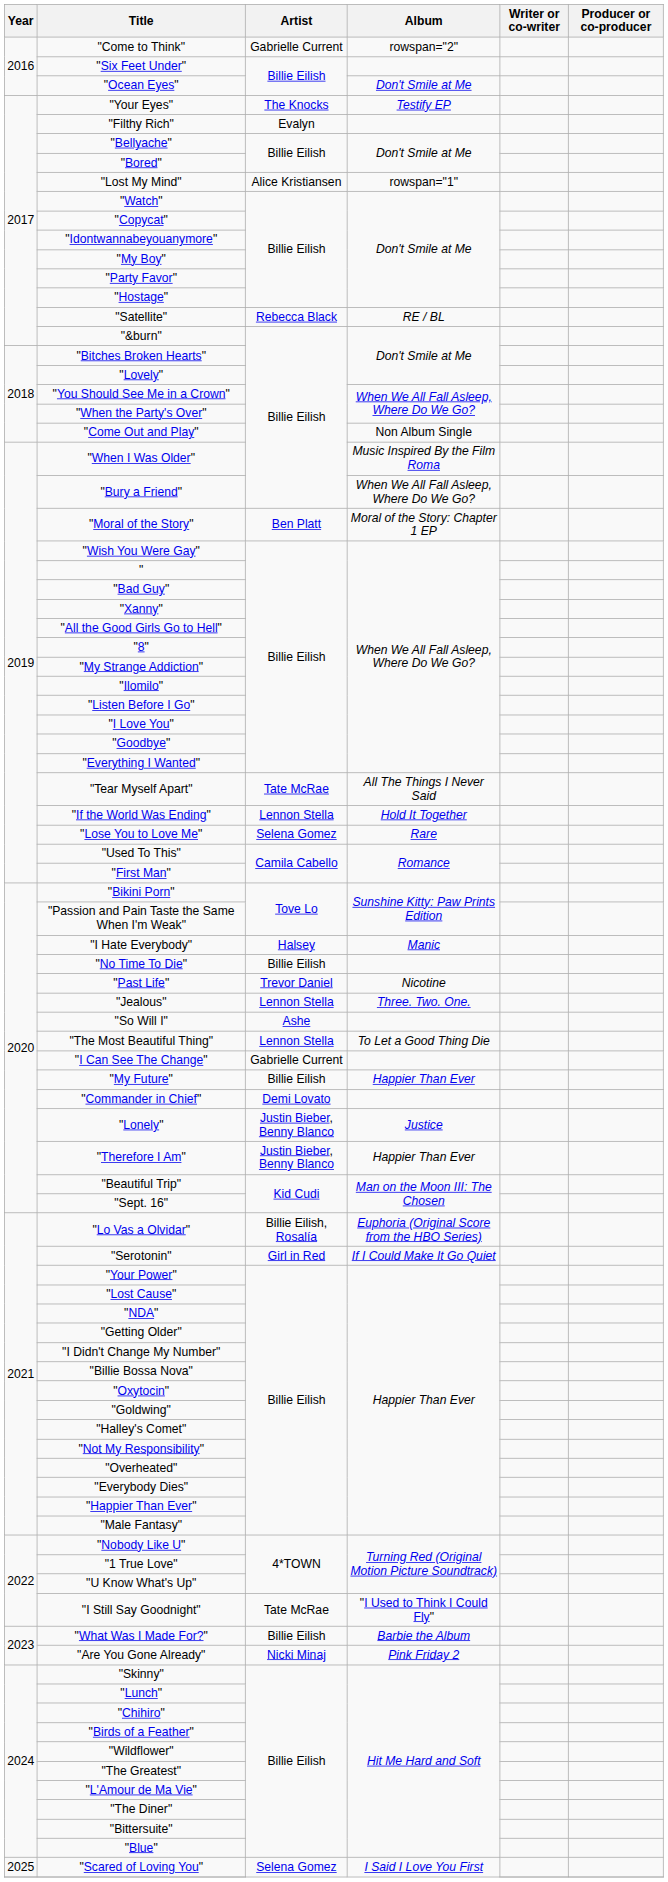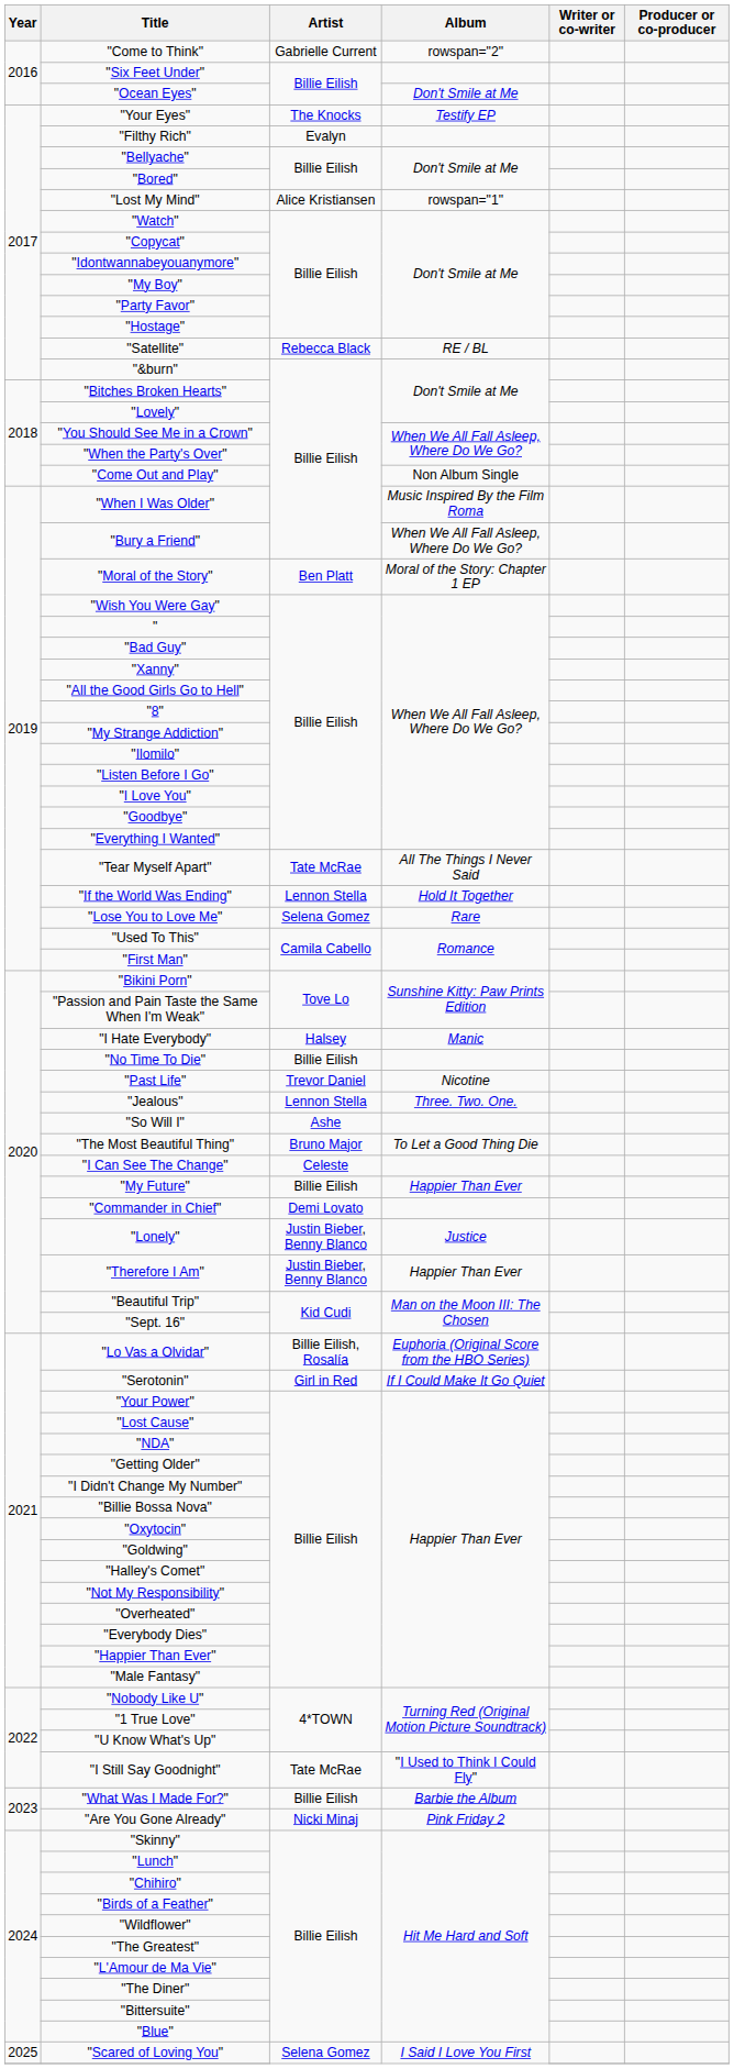"The Most Beautiful Thing" | Artist: Lennon Stella -> Bruno Major
"I Can See The Change" | Artist: Gabrielle Current -> Celeste
